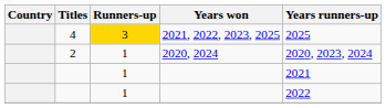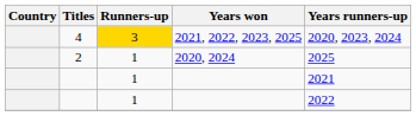4 | Years runners-up: 2025 -> 2020, 2023, 2024
2 | Years runners-up: 2020, 2023, 2024 -> 2025
